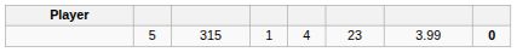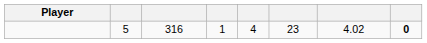row 2 | column 3: 315 -> 316
row 2 | column 7: 3.99 -> 4.02
